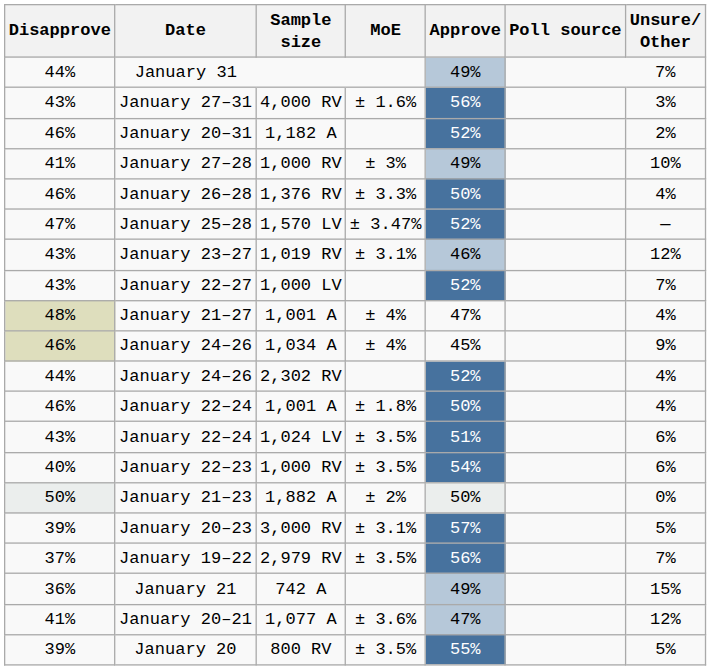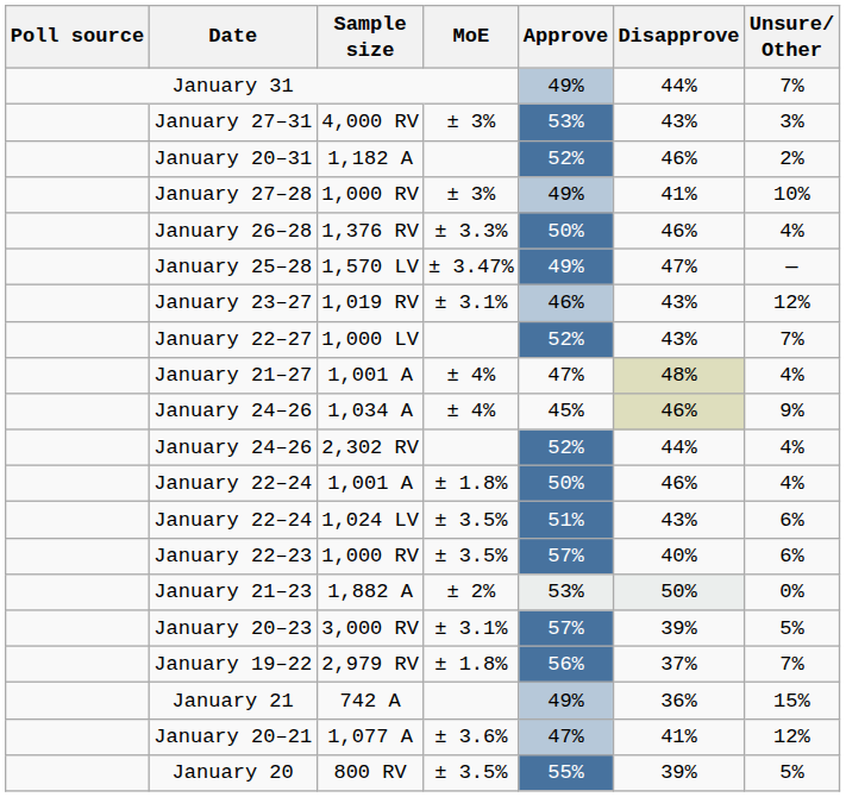columns swapped: Poll source <-> Disapprove
January 27–31 | MoE: ± 1.6% -> ± 3%
January 27–31 | Approve: 56% -> 53%
January 25–28 | Approve: 52% -> 49%
January 22–23 | Approve: 54% -> 57%
January 21–23 | Approve: 50% -> 53%
January 19–22 | MoE: ± 3.5% -> ± 1.8%
